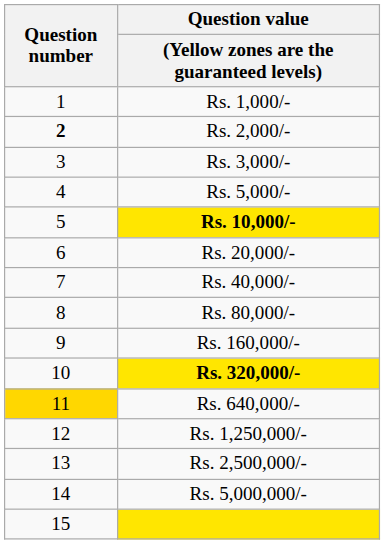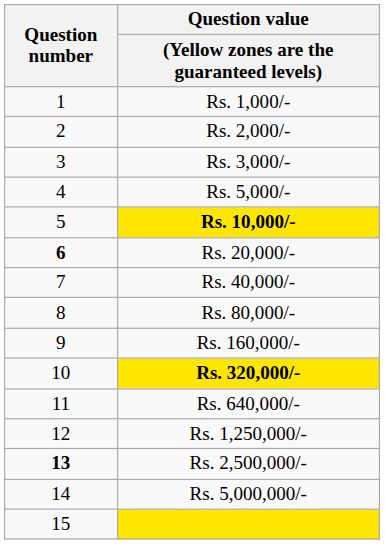Rs. 2,000/- | Question number: bold -> normal
Rs. 20,000/- | Question number: normal -> bold
Rs. 640,000/- | Question number: gold background -> no background
Rs. 2,500,000/- | Question number: normal -> bold
